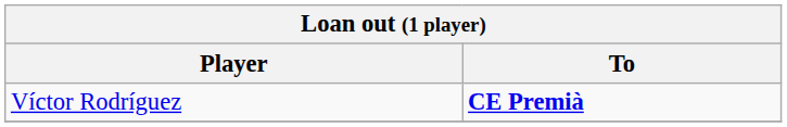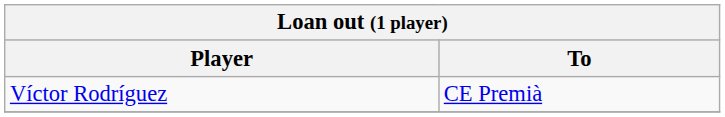Víctor Rodríguez | To: bold -> normal
